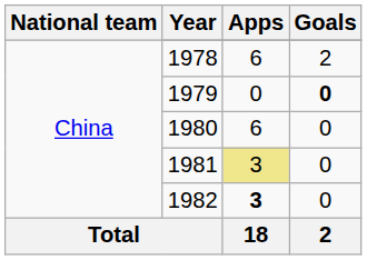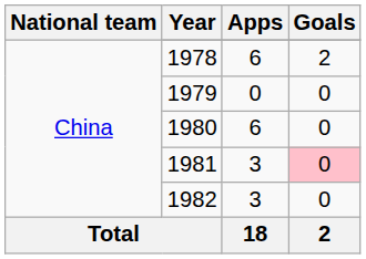1979 | Goals: bold -> normal
1981 | Apps: khaki background -> no background
1981 | Goals: no background -> pink background
1982 | Apps: bold -> normal
